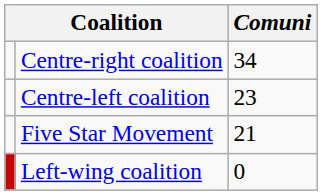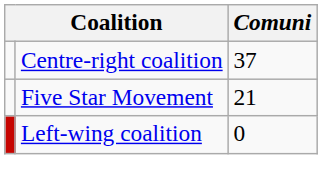Centre-right coalition | Comuni: 34 -> 37
- row: Centre-left coalition | 23
